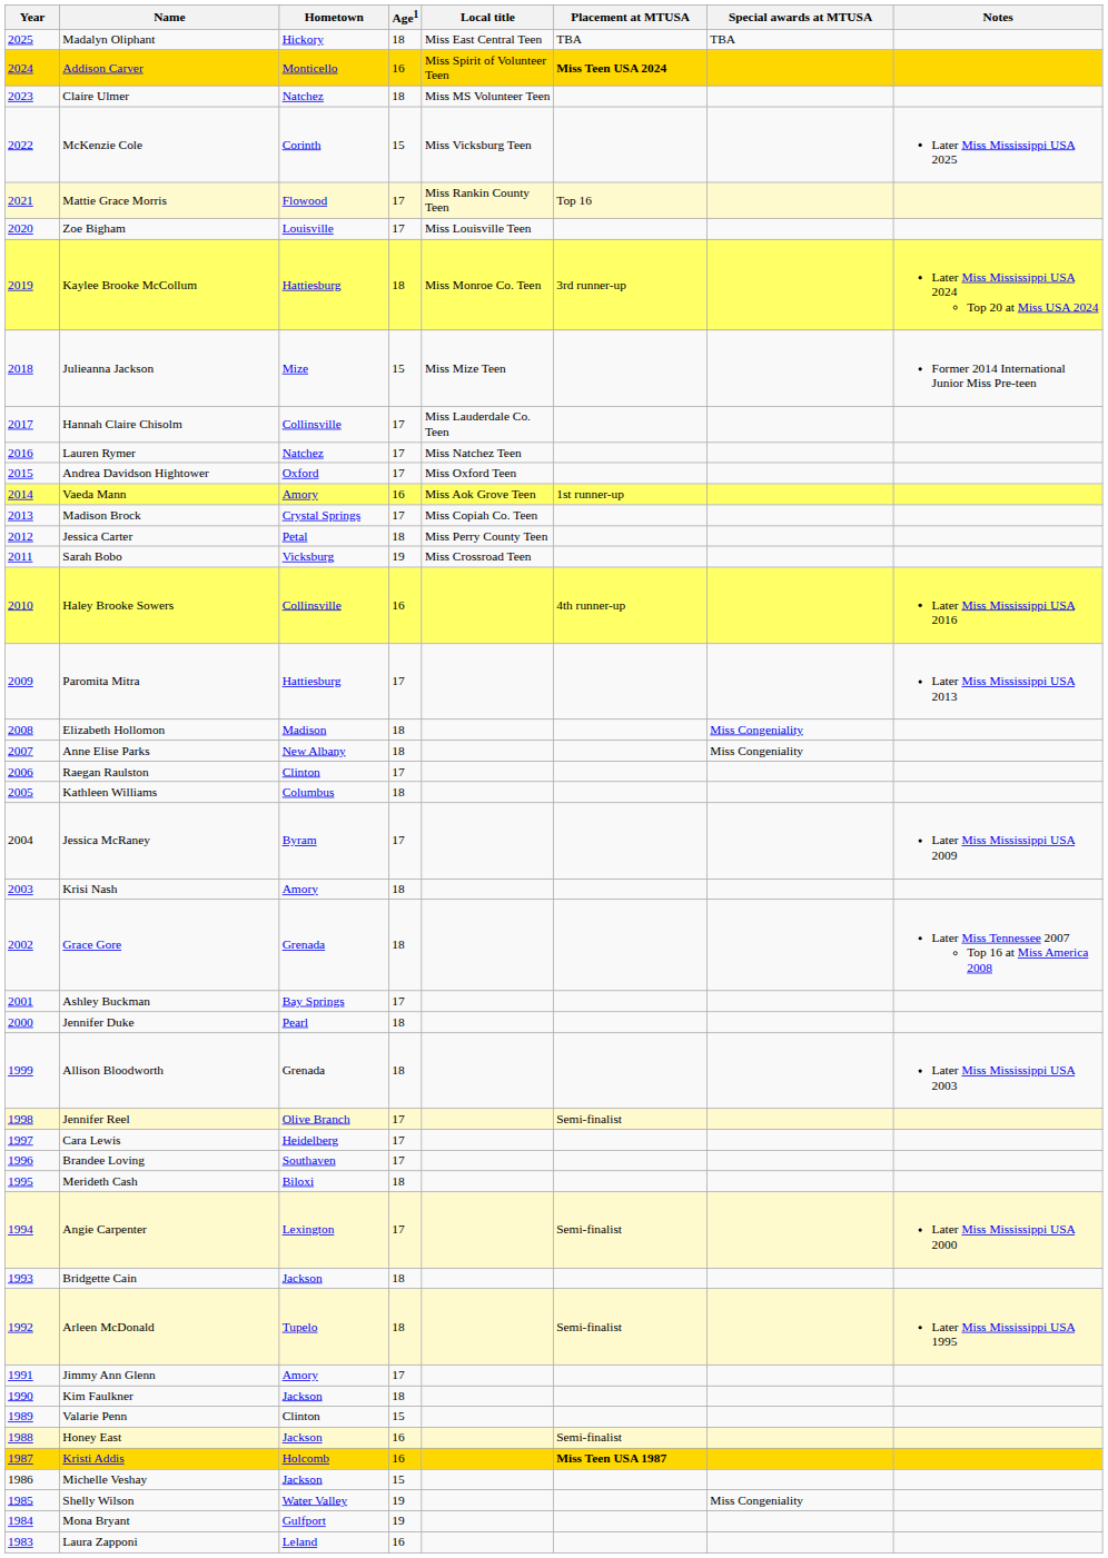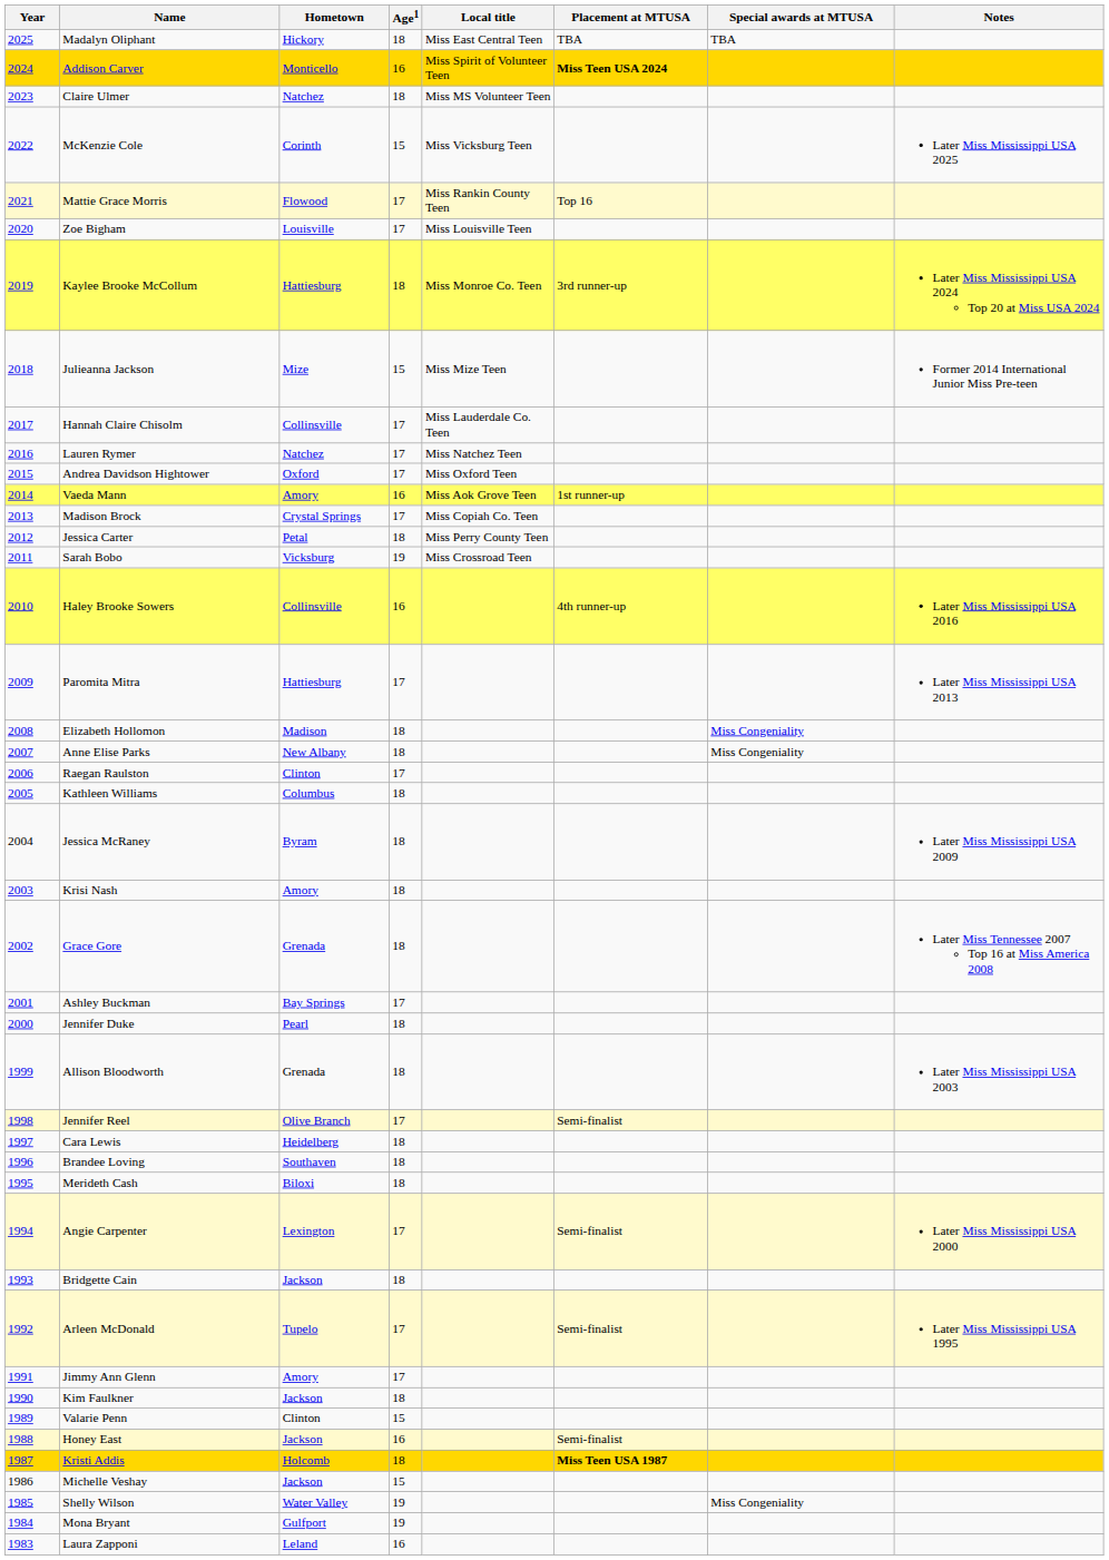Jessica McRaney | Age1: 17 -> 18
Cara Lewis | Age1: 17 -> 18
Brandee Loving | Age1: 17 -> 18
Arleen McDonald | Age1: 18 -> 17
Kristi Addis | Age1: 16 -> 18
